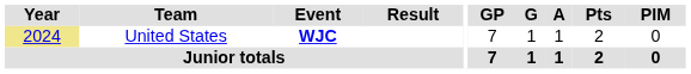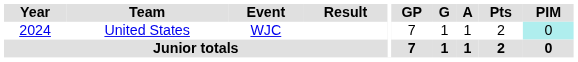United States | Year: khaki background -> no background
United States | Event: bold -> normal
United States | PIM: no background -> paleturquoise background
